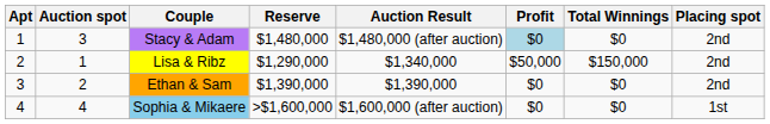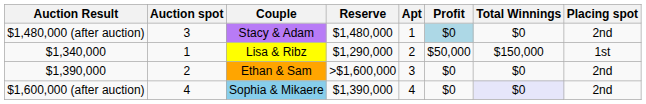columns swapped: Apt <-> Auction Result
Lisa & Ribz | Placing spot: 2nd -> 1st
Ethan & Sam | Reserve: $1,390,000 -> >$1,600,000
Sophia & Mikaere | Reserve: >$1,600,000 -> $1,390,000
Sophia & Mikaere | Total Winnings: no background -> lavender background
Sophia & Mikaere | Placing spot: 1st -> 2nd
